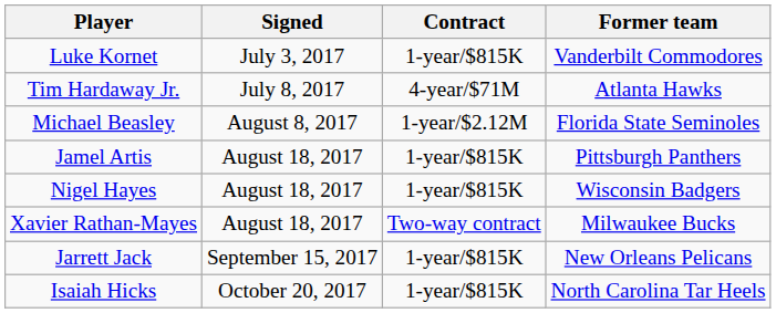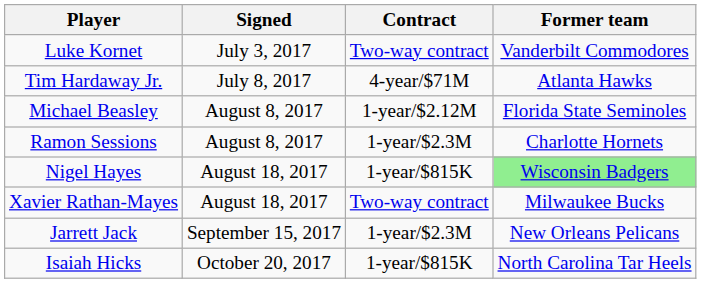Luke Kornet | Contract: 1-year/$815K -> Two-way contract
+ row: Ramon Sessions | August 8, 2017 | 1-year/$2.3M | Charlotte Hornets
- row: Jamel Artis | August 18, 2017 | 1-year/$815K | Pittsburgh Panthers
Nigel Hayes | Former team: no background -> lightgreen background
Jarrett Jack | Contract: 1-year/$815K -> 1-year/$2.3M
